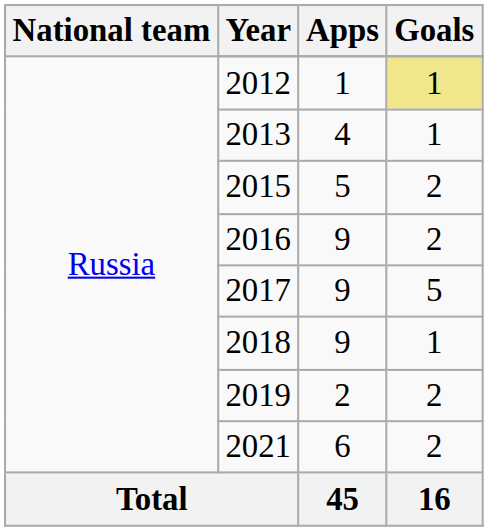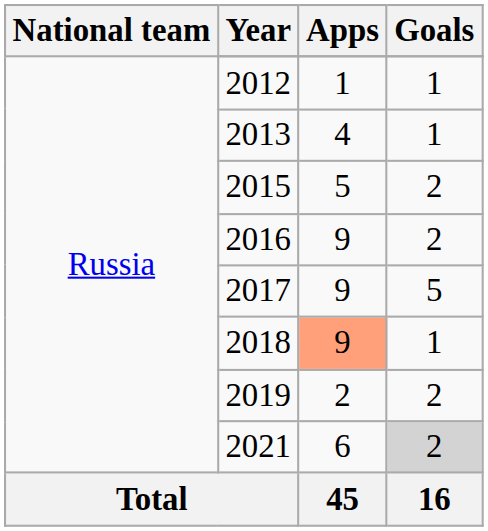2012 | Goals: khaki background -> no background
2018 | Apps: no background -> lightsalmon background
2021 | Goals: no background -> lightgrey background
